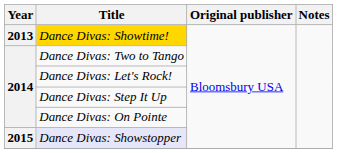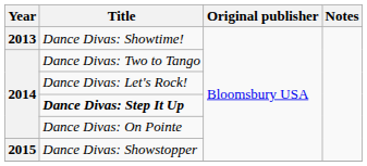Dance Divas: Showtime! | Title: gold background -> no background
Dance Divas: Step It Up | Title: normal -> bold
Dance Divas: Showstopper | Title: lavender background -> no background
